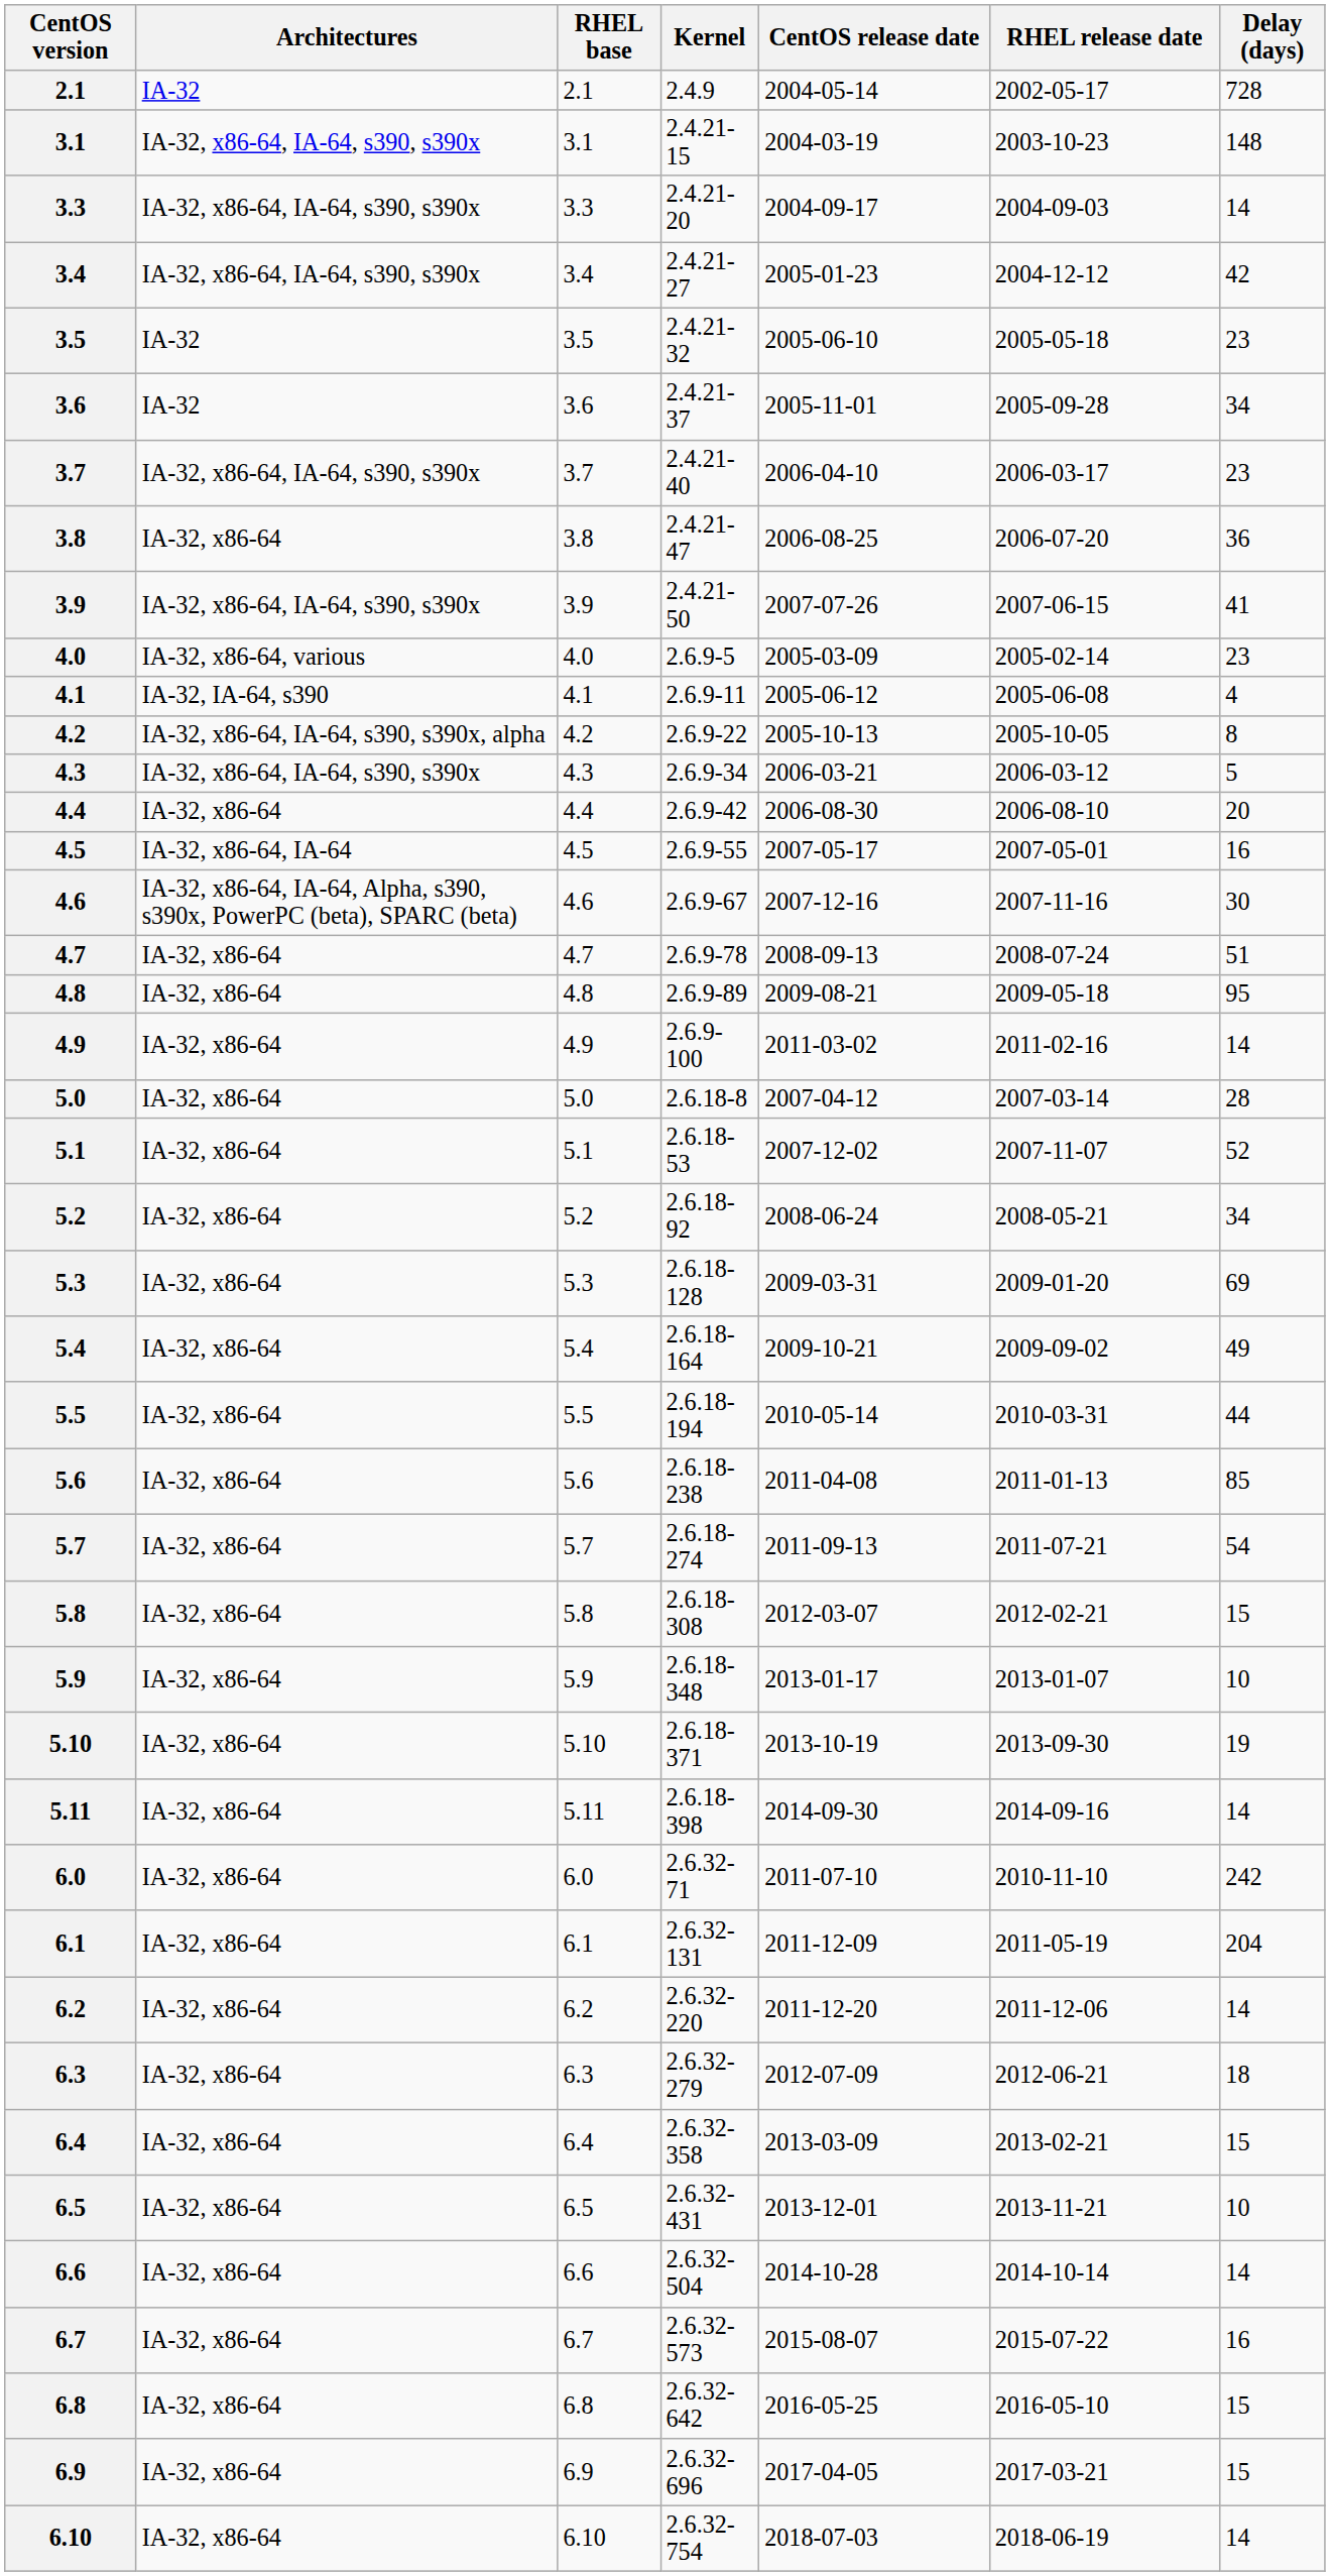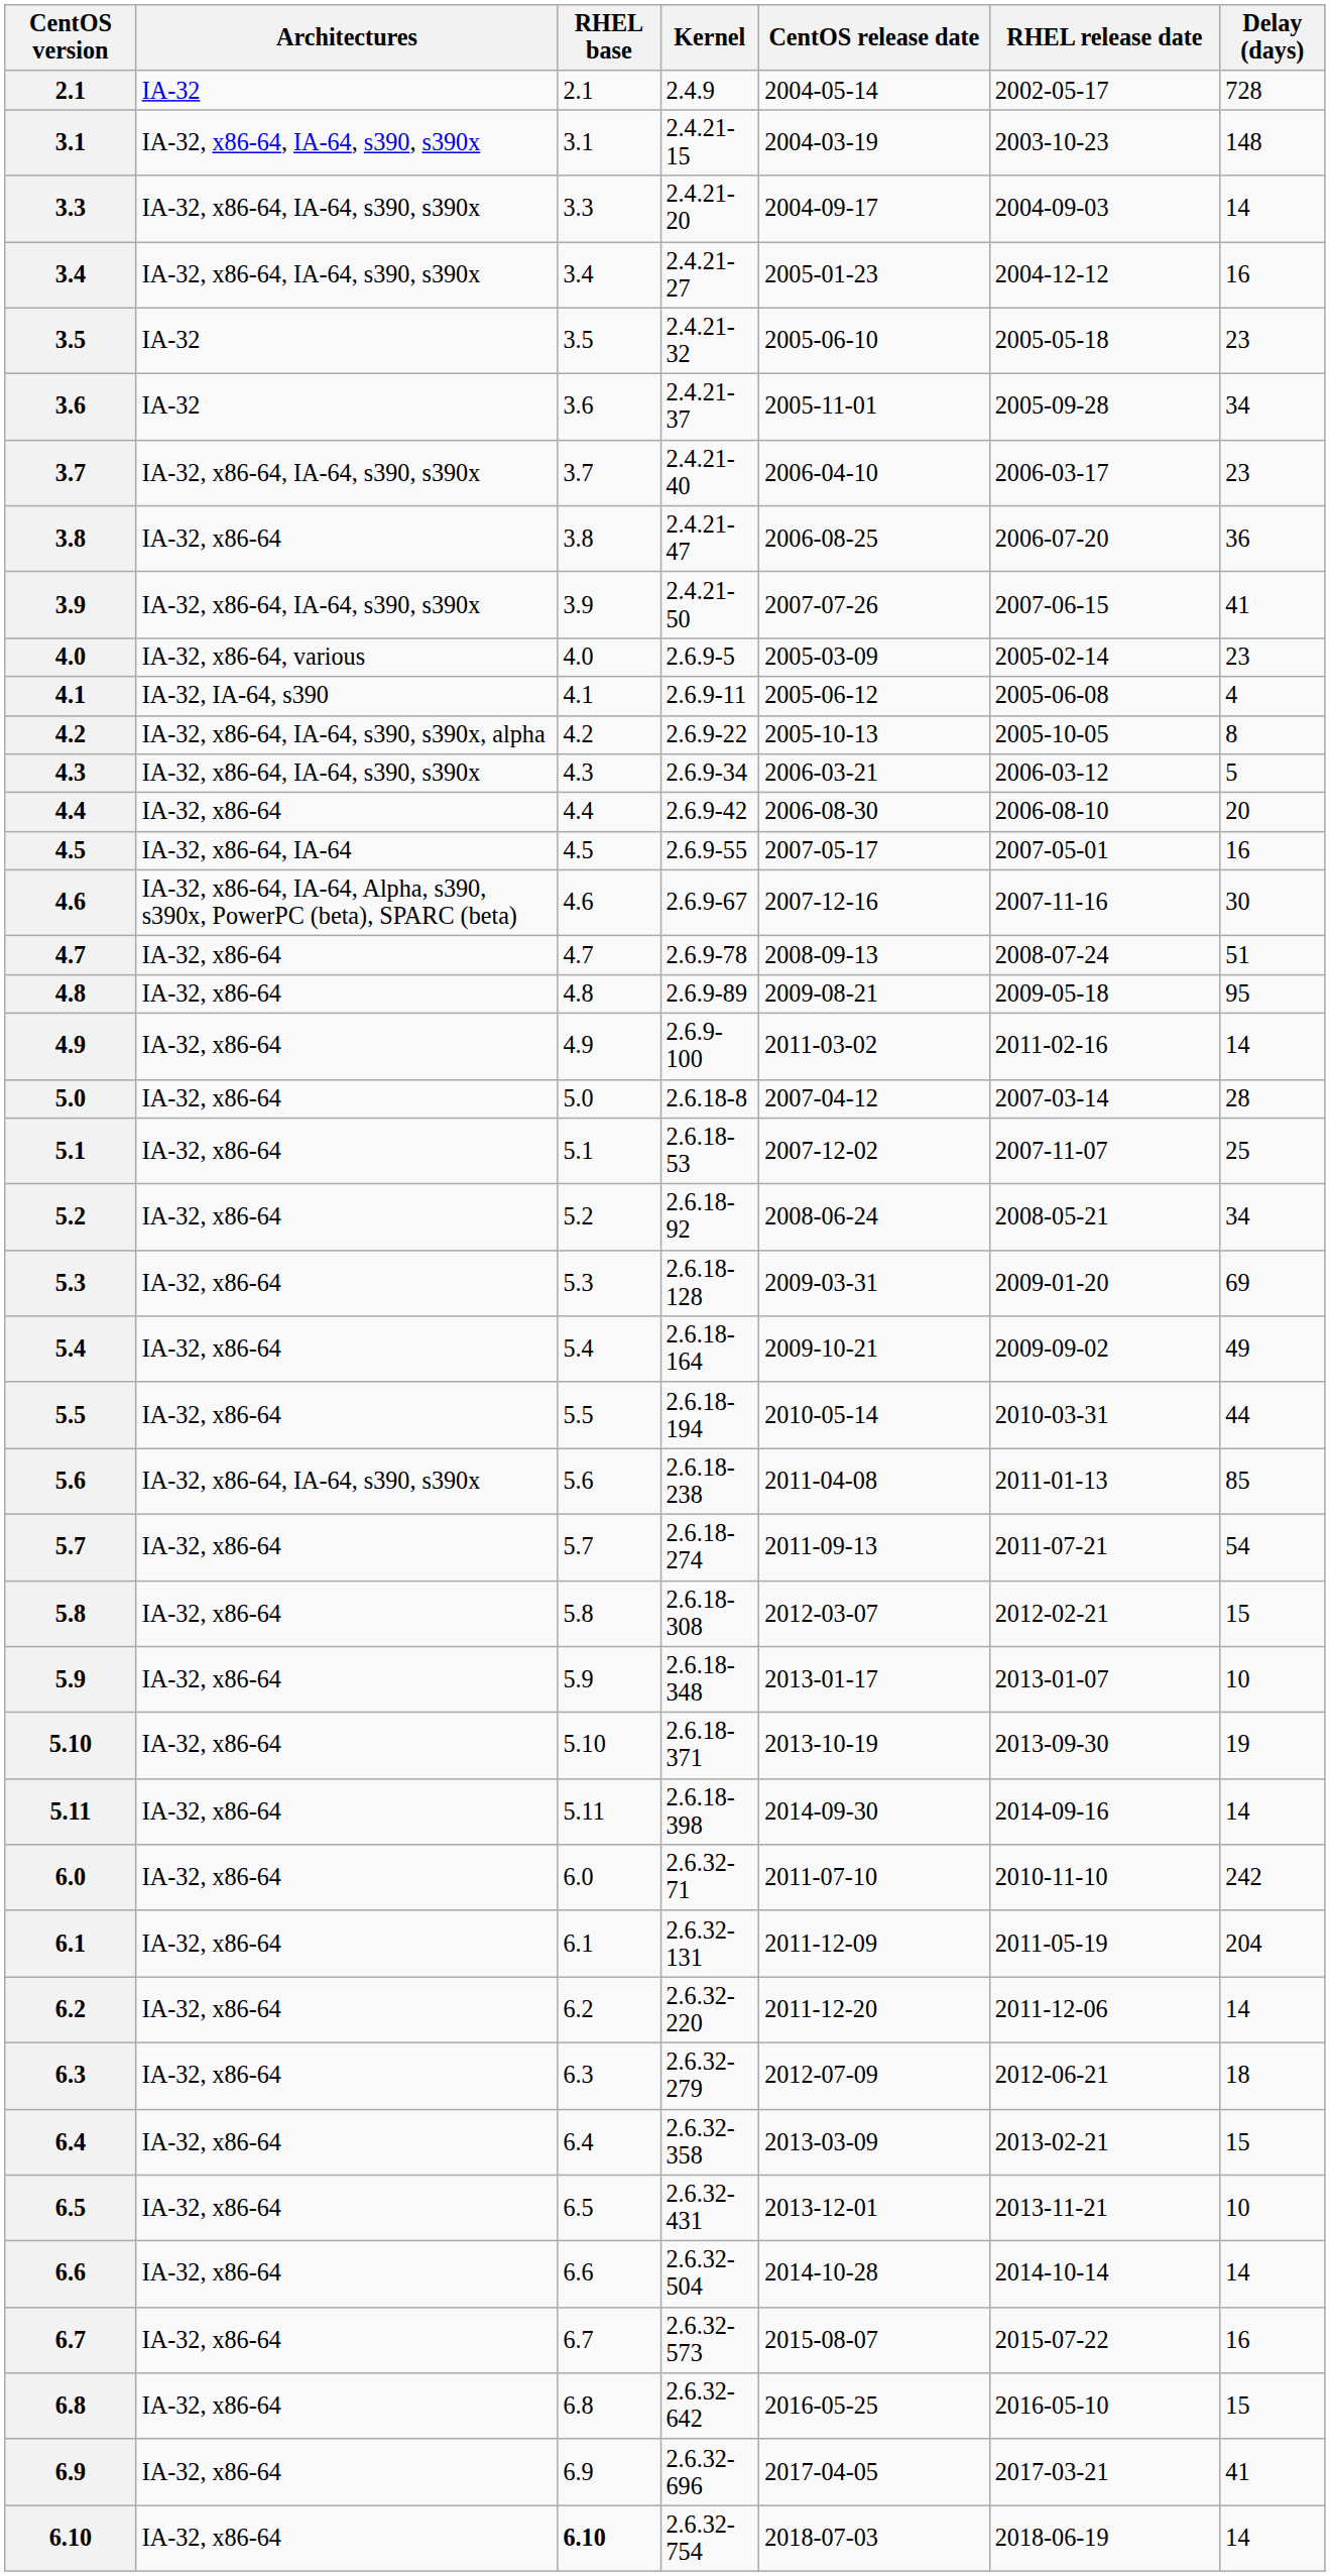row 5 | Delay (days): 42 -> 16
row 22 | Delay (days): 52 -> 25
row 27 | Architectures: IA-32, x86-64 -> IA-32, x86-64, IA-64, s390, s390x
row 42 | Delay (days): 15 -> 41
row 43 | RHEL base: normal -> bold
